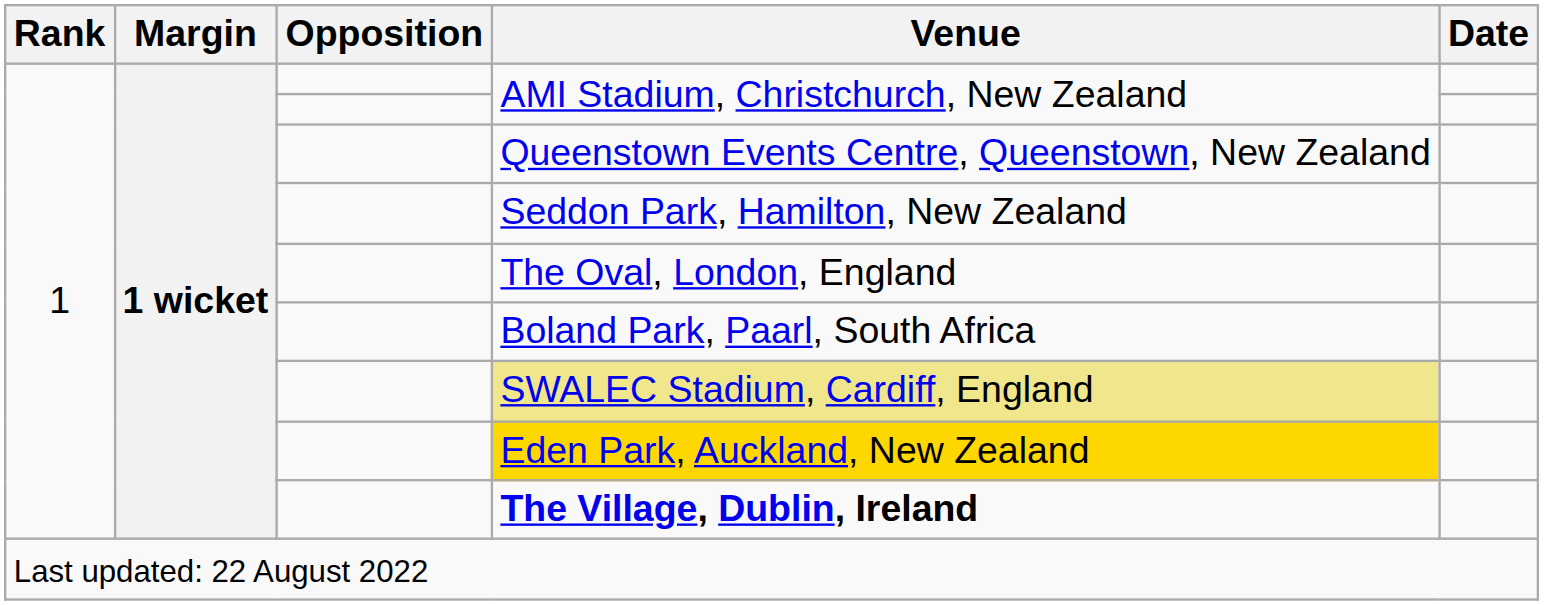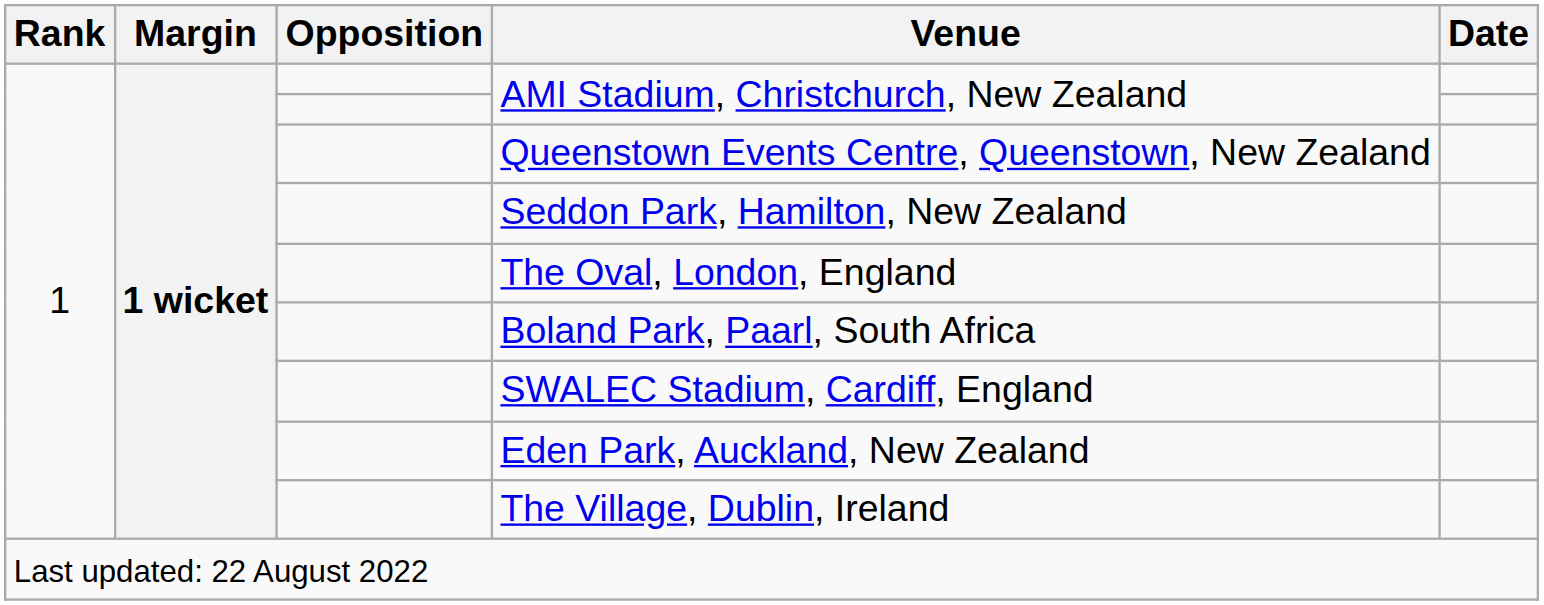SWALEC Stadium, Cardiff, England | Venue: khaki background -> no background
Eden Park, Auckland, New Zealand | Venue: gold background -> no background
The Village, Dublin, Ireland | Venue: bold -> normal
